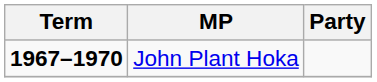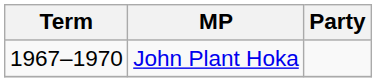John Plant Hoka | Term: bold -> normal
